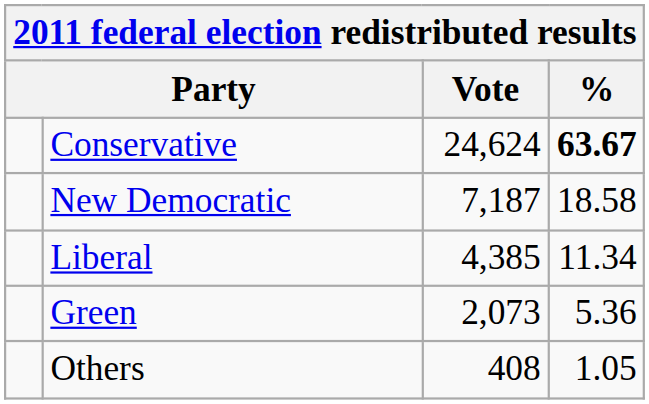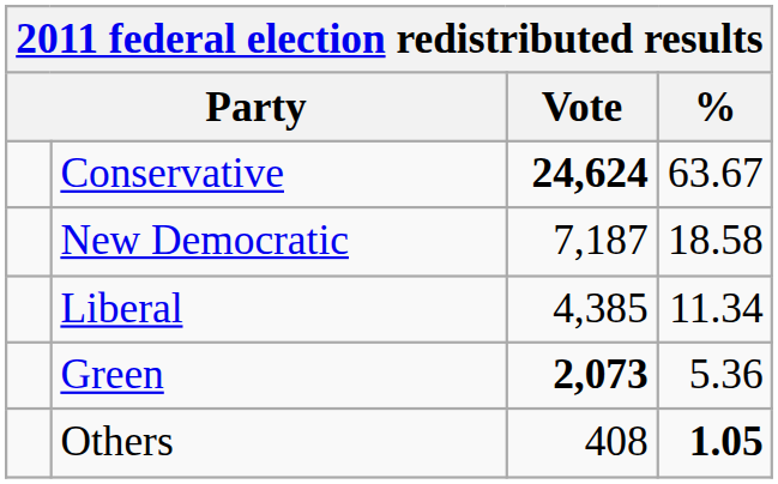Conservative | Vote: normal -> bold
Conservative | %: bold -> normal
Green | Vote: normal -> bold
Others | %: normal -> bold
